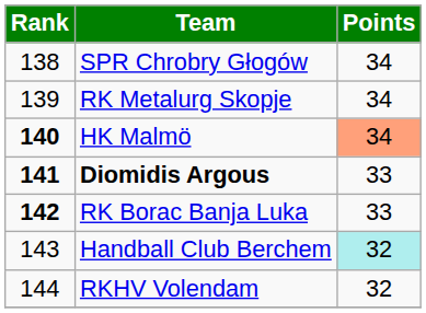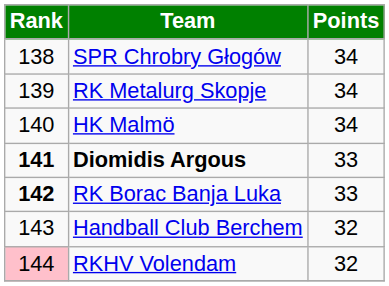HK Malmö | Rank: bold -> normal
HK Malmö | Points: lightsalmon background -> no background
Handball Club Berchem | Points: paleturquoise background -> no background
RKHV Volendam | Rank: no background -> pink background
